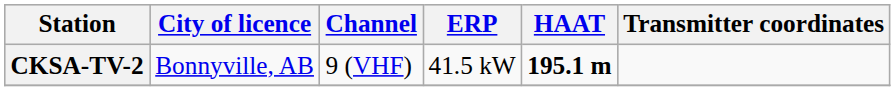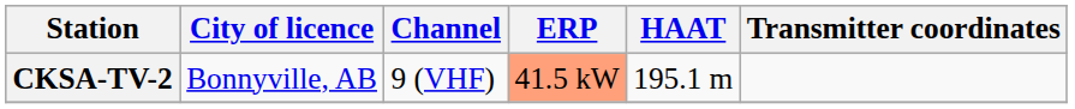CKSA-TV-2 | ERP: no background -> lightsalmon background
CKSA-TV-2 | HAAT: bold -> normal
